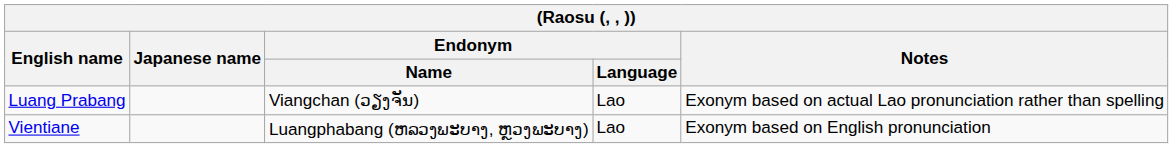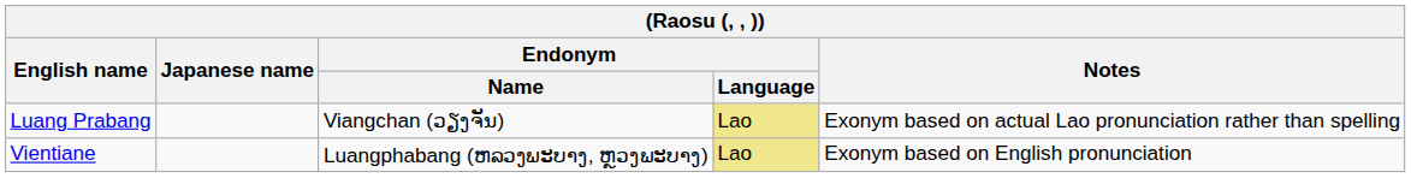Luang Prabang | Endonym / Language: no background -> khaki background
Vientiane | Endonym / Language: no background -> khaki background
